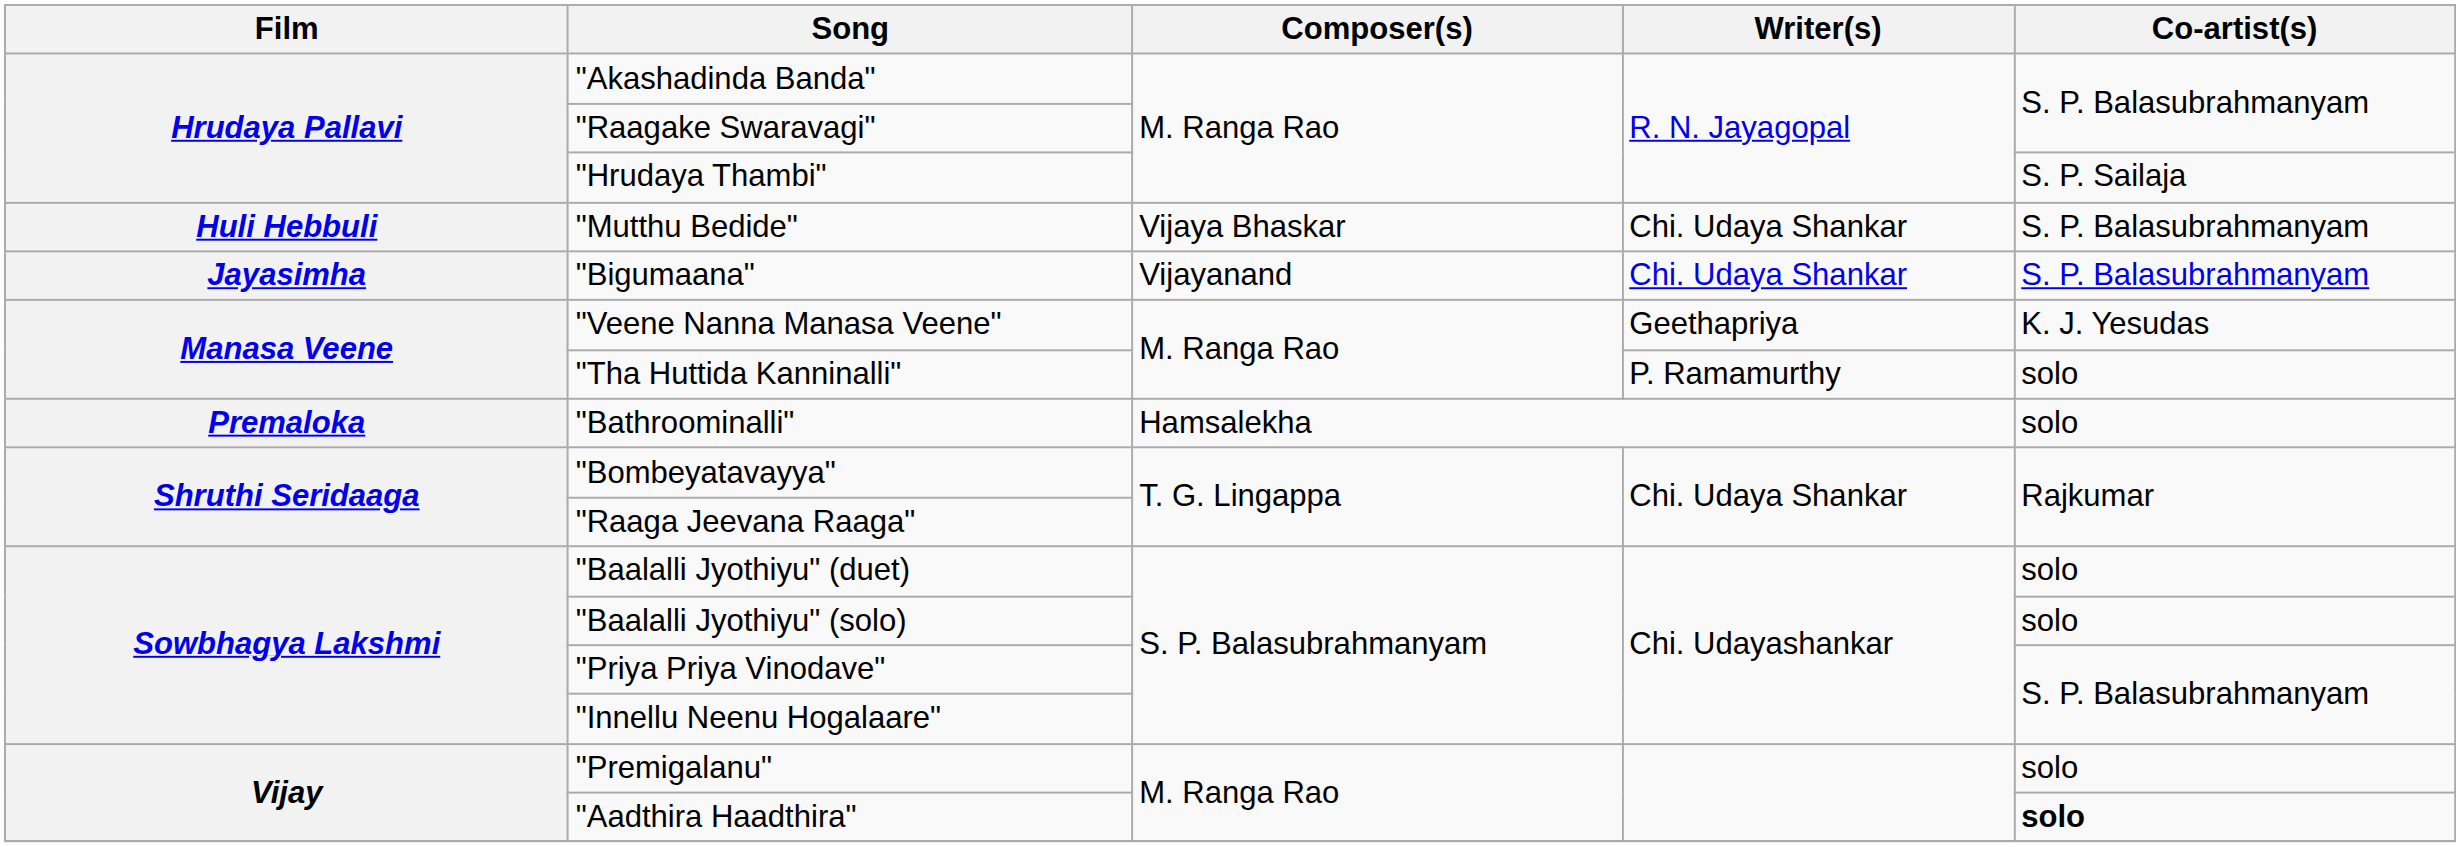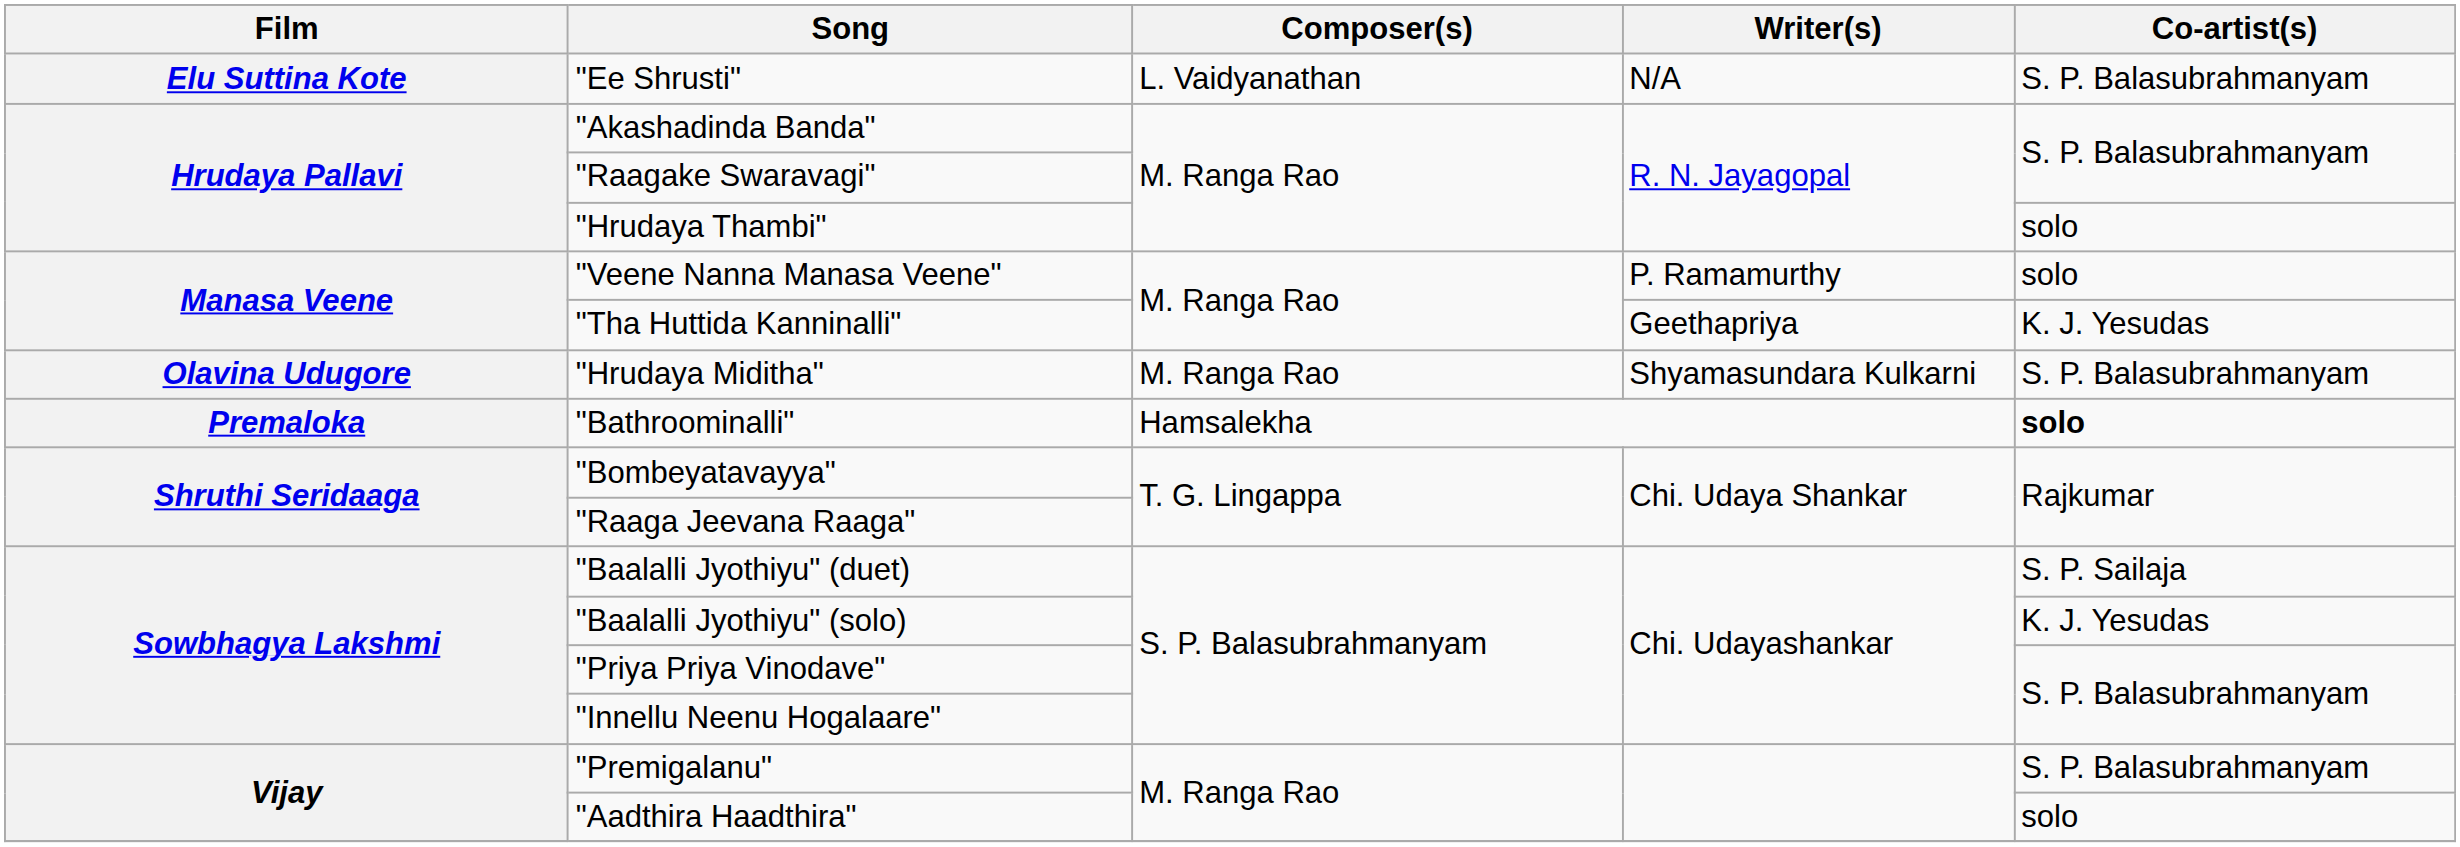+ row: Elu Suttina Kote | "Ee Shrusti" | L. Vaidyanathan | N/A | S. P. Balasubrahmanyam
"Hrudaya Thambi" | Co-artist(s): S. P. Sailaja -> solo
- row: Huli Hebbuli | "Mutthu Bedide" | Vijaya Bhaskar | Chi. Udaya Shankar | S. P. Balasubrahmanyam
- row: Jayasimha | "Bigumaana" | Vijayanand | Chi. Udaya Shankar | S. P. Balasubrahmanyam
"Veene Nanna Manasa Veene" | Writer(s): Geethapriya -> P. Ramamurthy
"Veene Nanna Manasa Veene" | Co-artist(s): K. J. Yesudas -> solo
"Tha Huttida Kanninalli" | Writer(s): P. Ramamurthy -> Geethapriya
"Tha Huttida Kanninalli" | Co-artist(s): solo -> K. J. Yesudas
+ row: Olavina Udugore | "Hrudaya Miditha" | M. Ranga Rao | Shyamasundara Kulkarni | S. P. Balasubrahmanyam
"Bathroominalli" | Co-artist(s): normal -> bold
"Baalalli Jyothiyu" (duet) | Co-artist(s): solo -> S. P. Sailaja
"Baalalli Jyothiyu" (solo) | Co-artist(s): solo -> K. J. Yesudas
"Premigalanu" | Co-artist(s): solo -> S. P. Balasubrahmanyam
"Aadthira Haadthira" | Co-artist(s): bold -> normal
